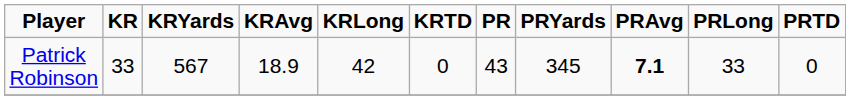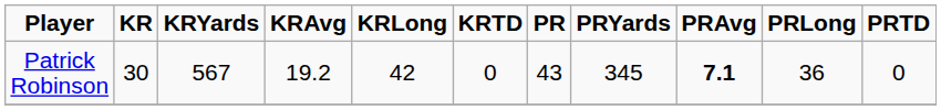Patrick Robinson | KR: 33 -> 30
Patrick Robinson | KRAvg: 18.9 -> 19.2
Patrick Robinson | PRLong: 33 -> 36
